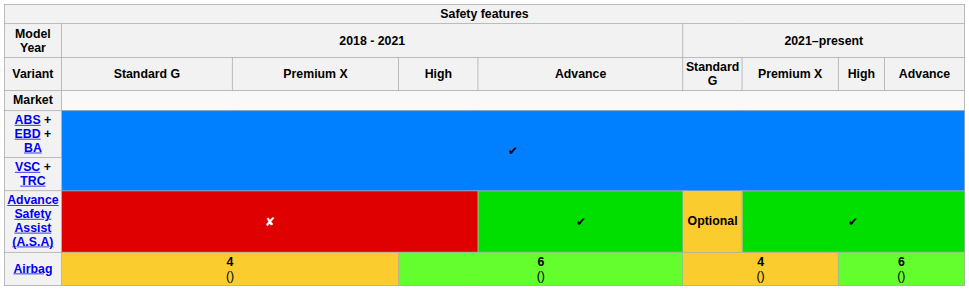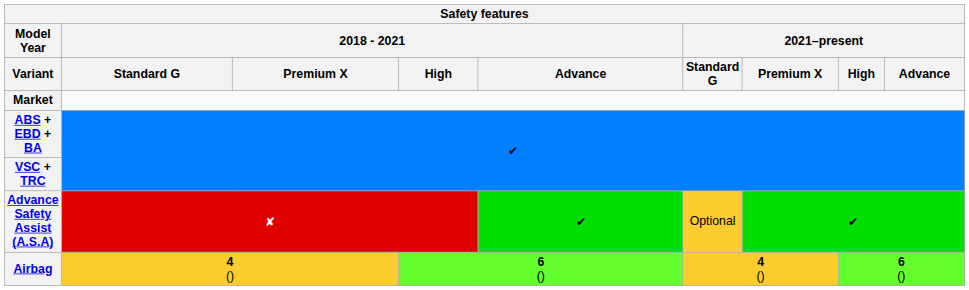Advance Safety Assist (A.S.A) | 2021–present / Standard G: bold -> normal
